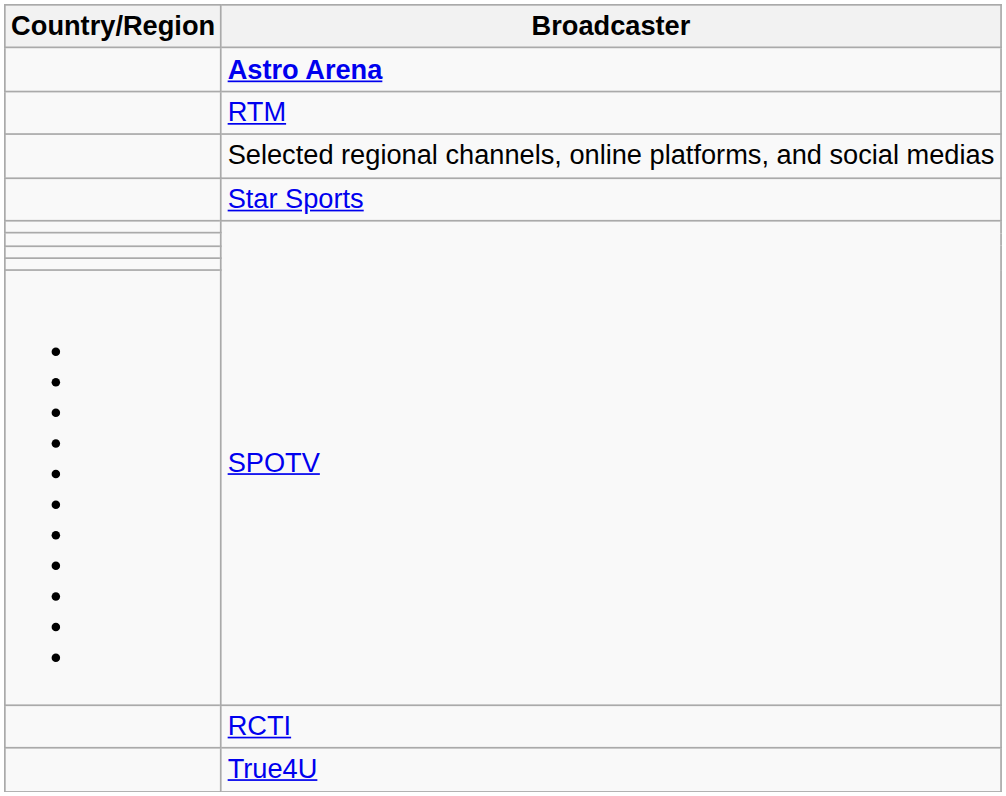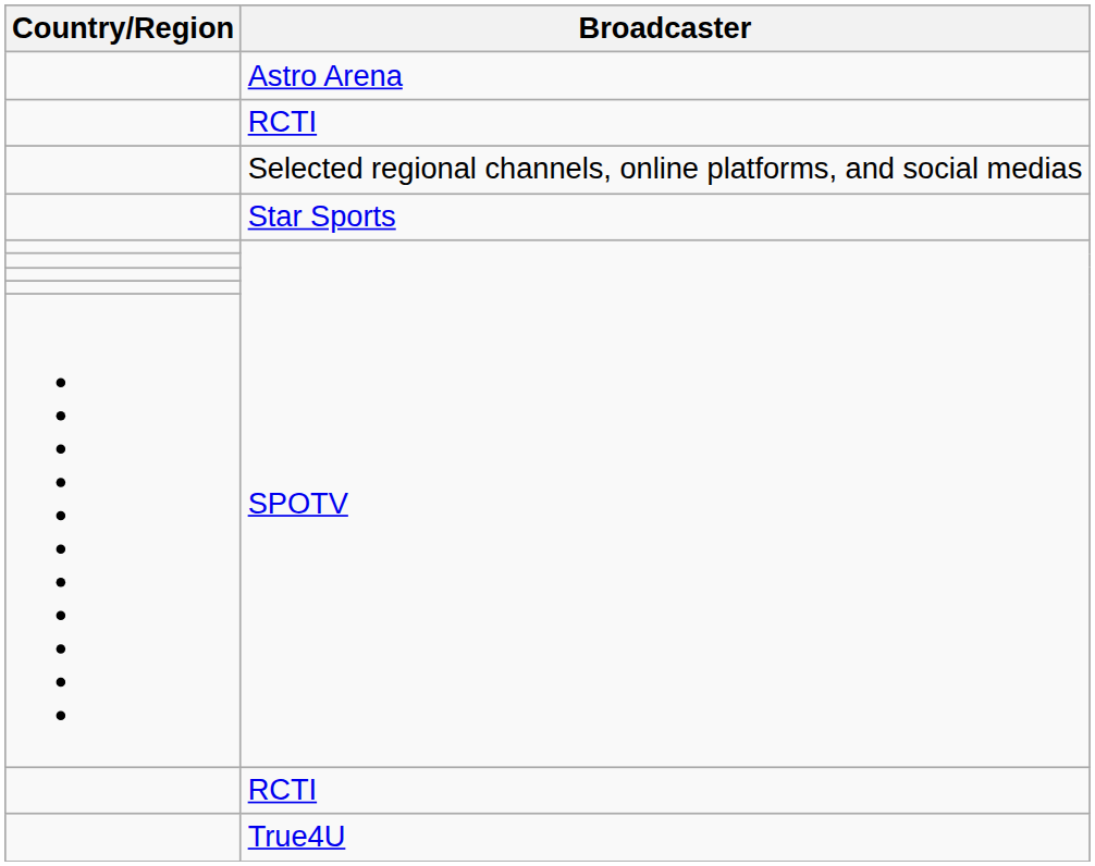row 2 | Broadcaster: bold -> normal
row 3 | Broadcaster: RTM -> RCTI
